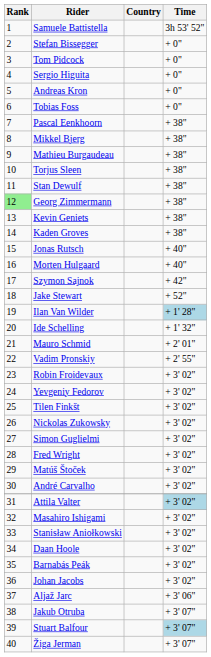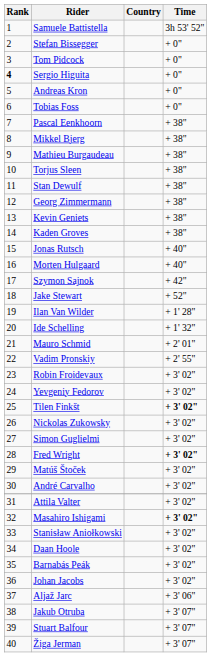Sergio Higuita | Rank: normal -> bold
Georg Zimmermann | Rank: lightgreen background -> no background
Ilan Van Wilder | Time: lightblue background -> no background
Tilen Finkšt | Time: normal -> bold
Fred Wright | Time: normal -> bold
Attila Valter | Time: lightblue background -> no background
Masahiro Ishigami | Time: normal -> bold
Stuart Balfour | Time: lightblue background -> no background
